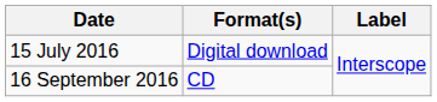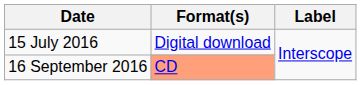16 September 2016 | Format(s): no background -> lightsalmon background
